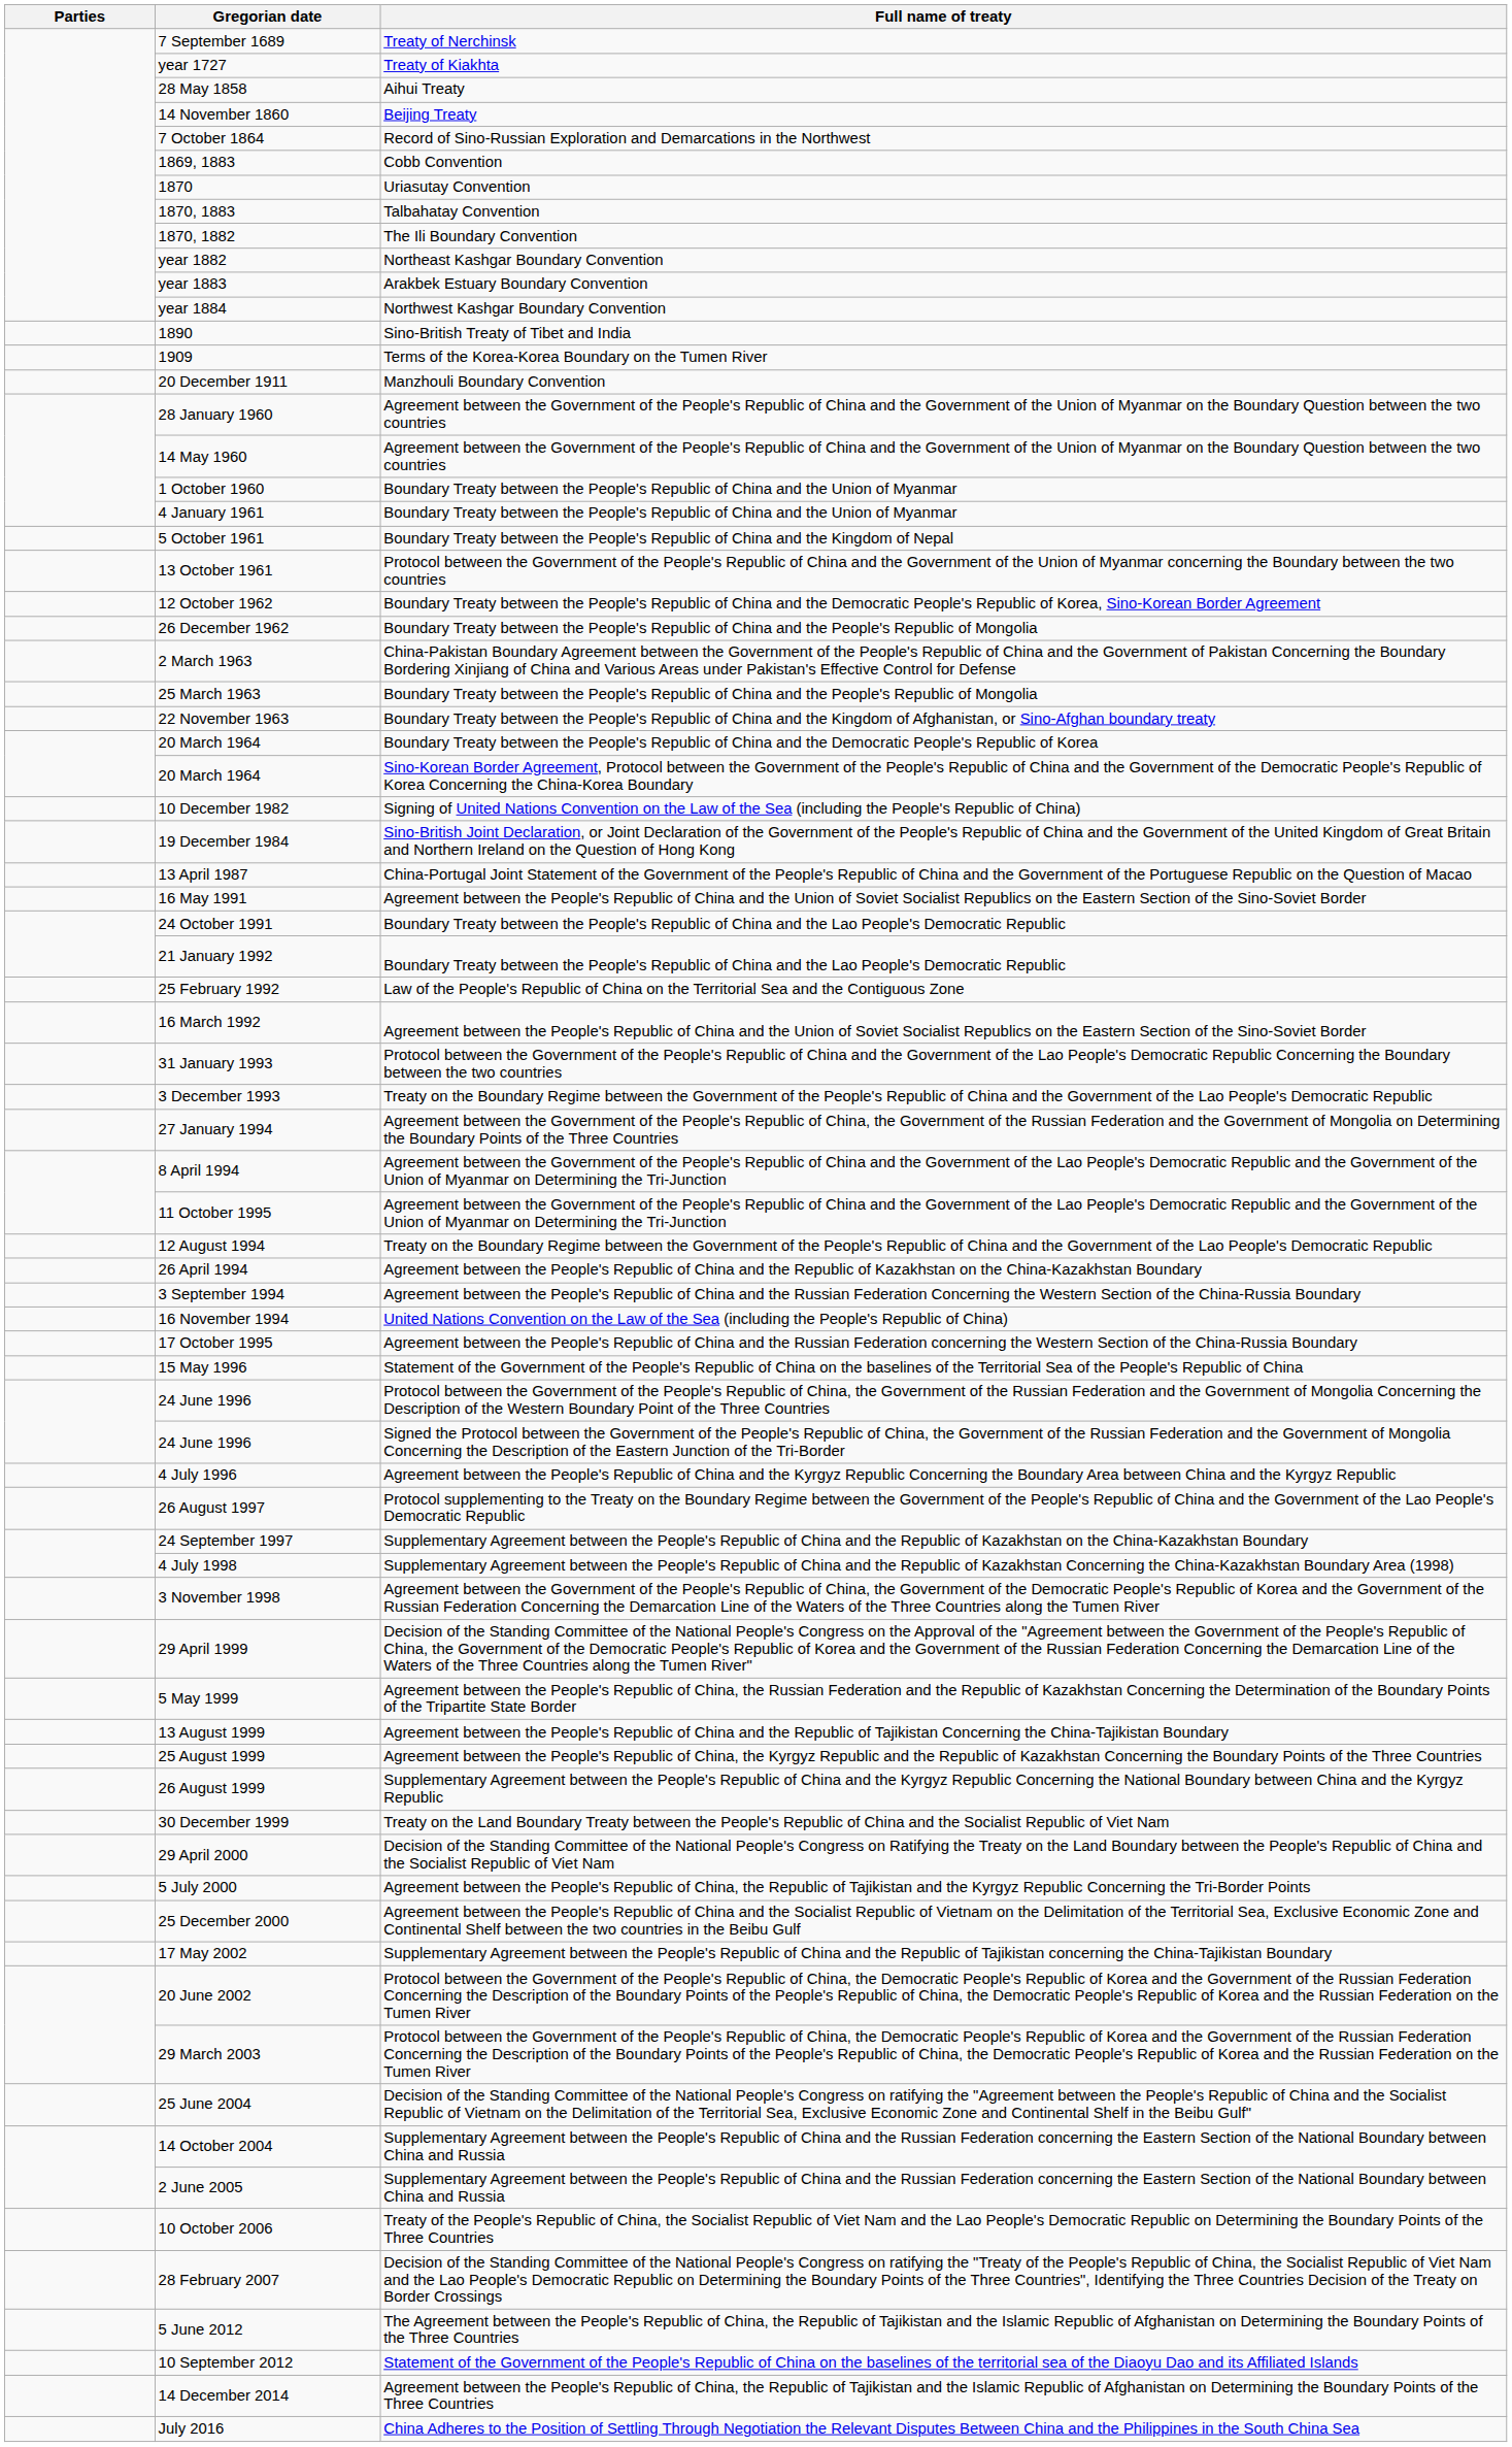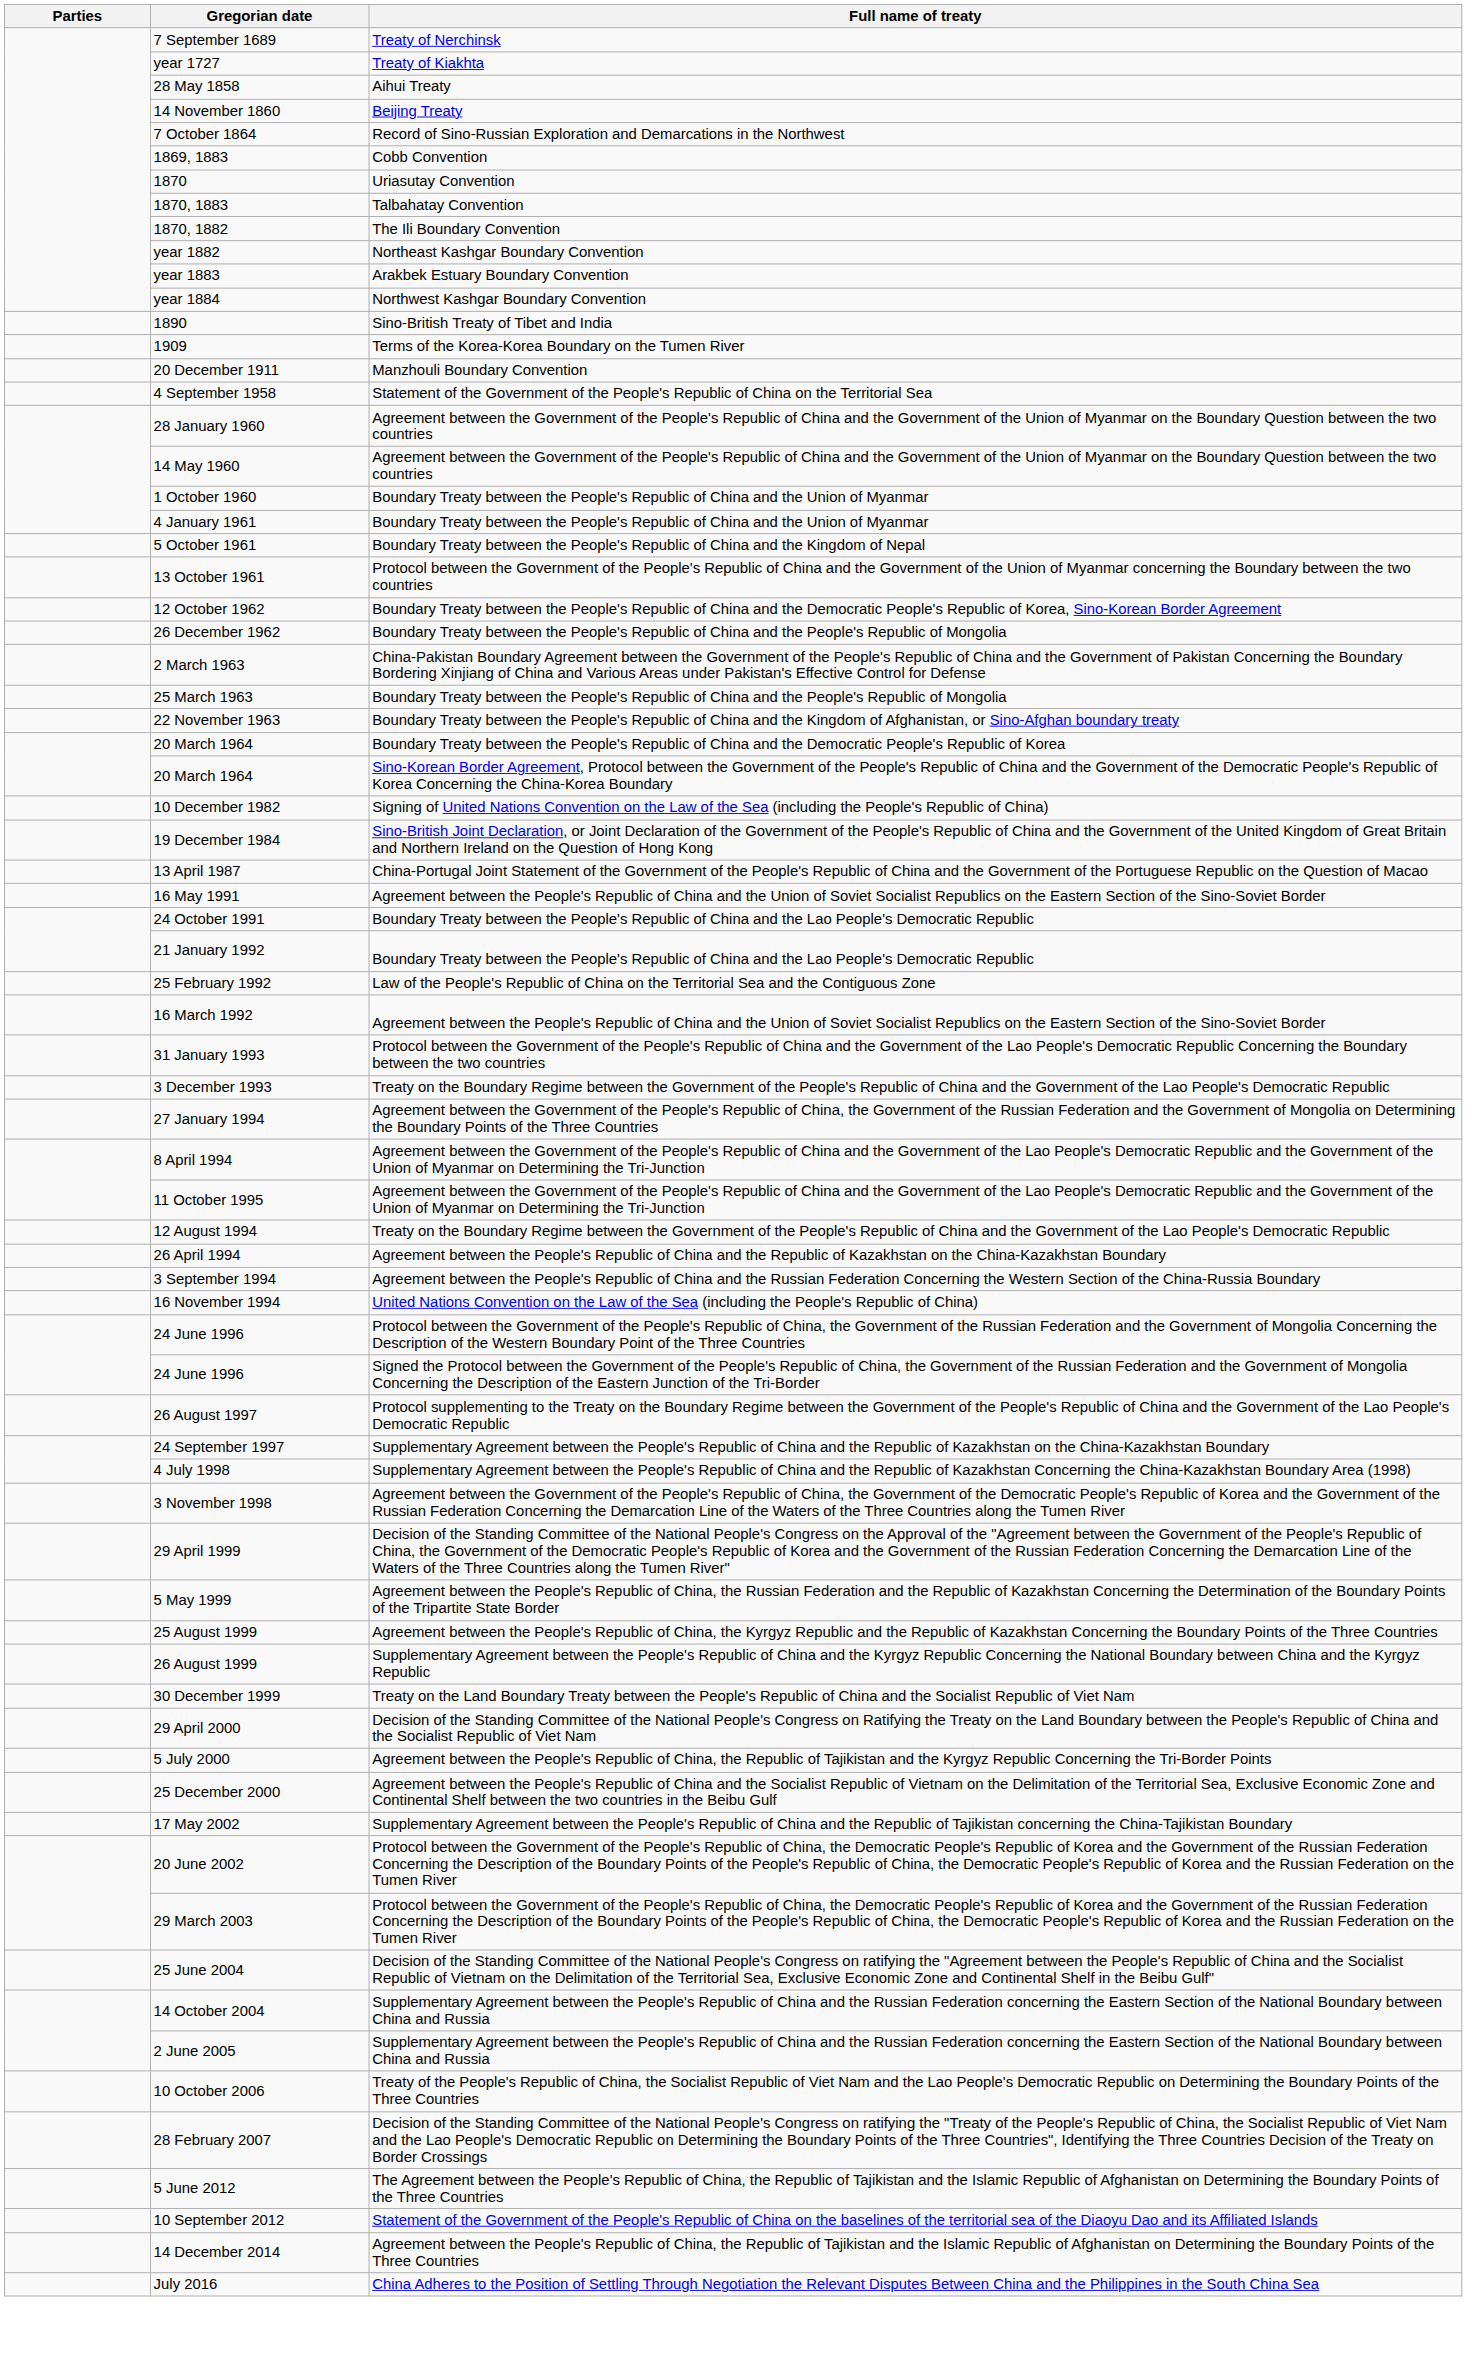+ row: 4 September 1958 | Statement of the Government of the People's Republic of China on the Territorial Sea
- row: 17 October 1995 | Agreement between the People's Republic of China and the Russian Federation concerning the Western Section of the China-Russia Boundary
- row: 15 May 1996 | Statement of the Government of the People's Republic of China on the baselines of the Territorial Sea of the People's Republic of China
- row: 4 July 1996 | Agreement between the People's Republic of China and the Kyrgyz Republic Concerning the Boundary Area between China and the Kyrgyz Republic
- row: 13 August 1999 | Agreement between the People's Republic of China and the Republic of Tajikistan Concerning the China-Tajikistan Boundary
